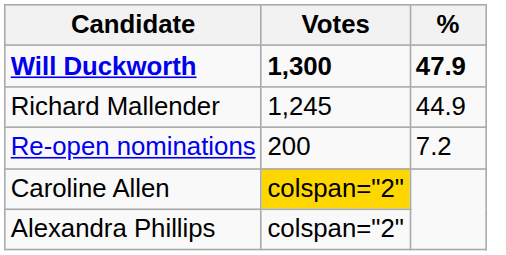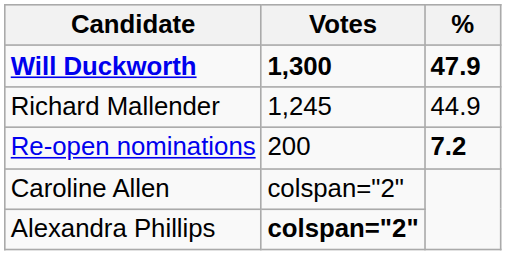Re-open nominations | %: normal -> bold
Caroline Allen | Votes: gold background -> no background
Alexandra Phillips | Votes: normal -> bold
